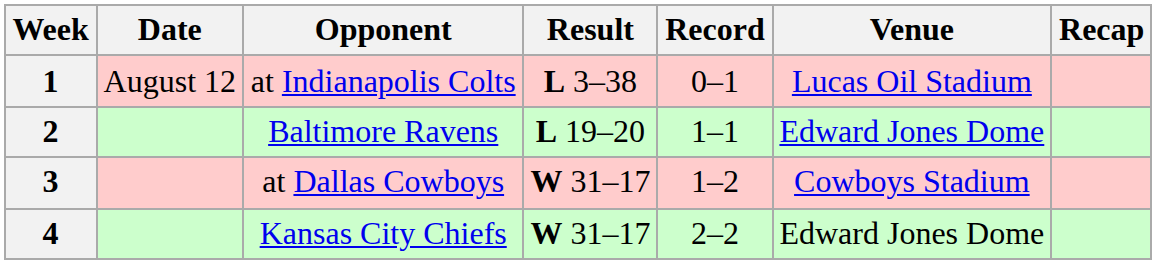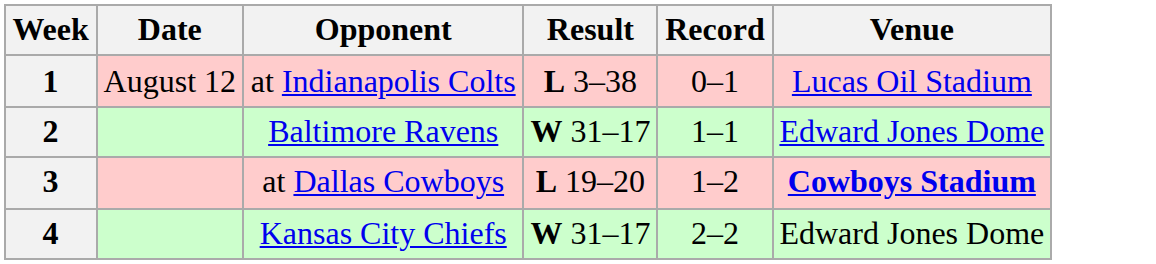- column: Recap
2 | Result: L 19–20 -> W 31–17
3 | Result: W 31–17 -> L 19–20
3 | Venue: normal -> bold
